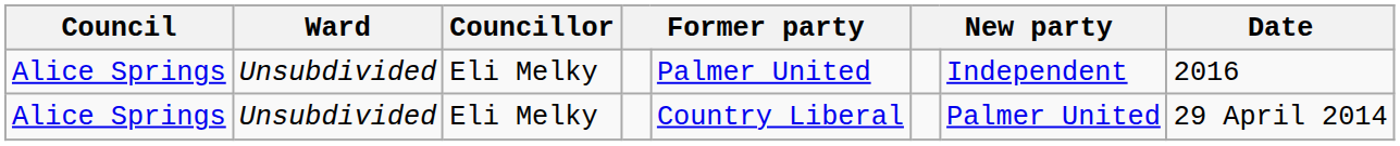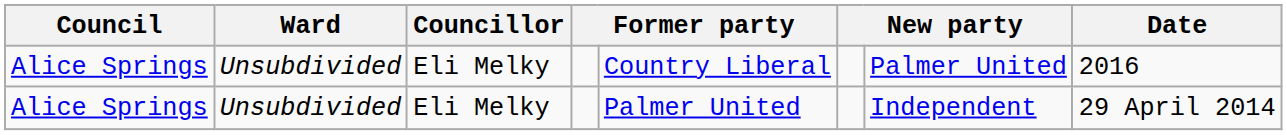row 2 | column 5: Palmer United -> Country Liberal
row 2 | column 7: Independent -> Palmer United
row 3 | column 5: Country Liberal -> Palmer United
row 3 | column 7: Palmer United -> Independent
